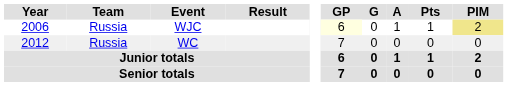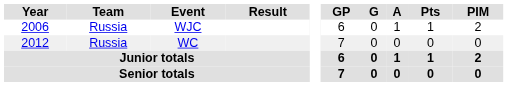WJC | GP: lightyellow background -> no background
WJC | PIM: khaki background -> no background
